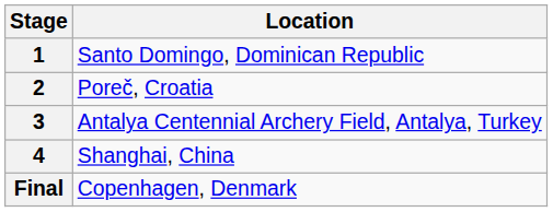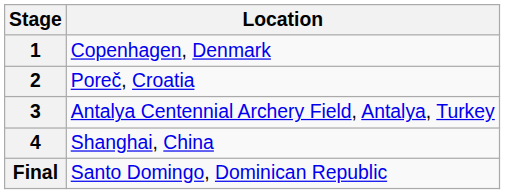1 | Location: Santo Domingo, Dominican Republic -> Copenhagen, Denmark
Final | Location: Copenhagen, Denmark -> Santo Domingo, Dominican Republic
